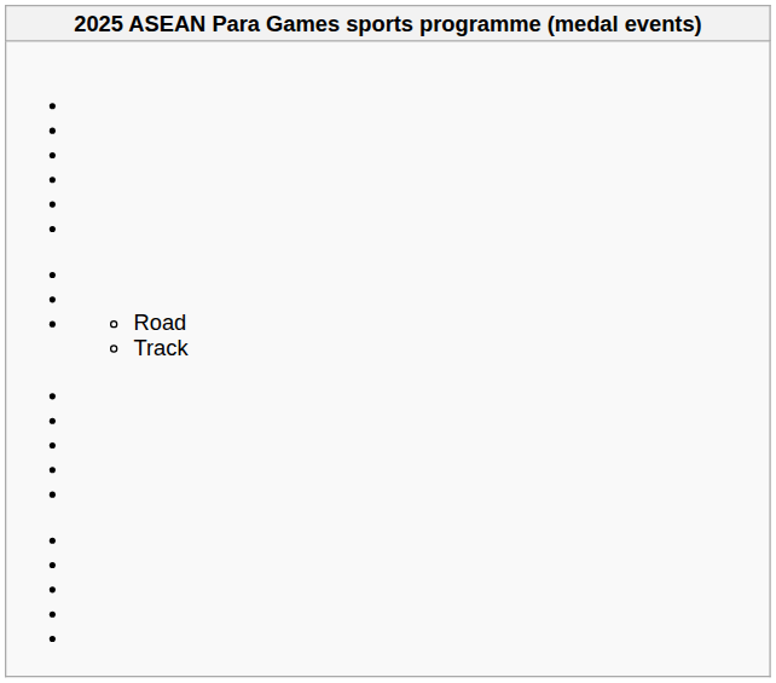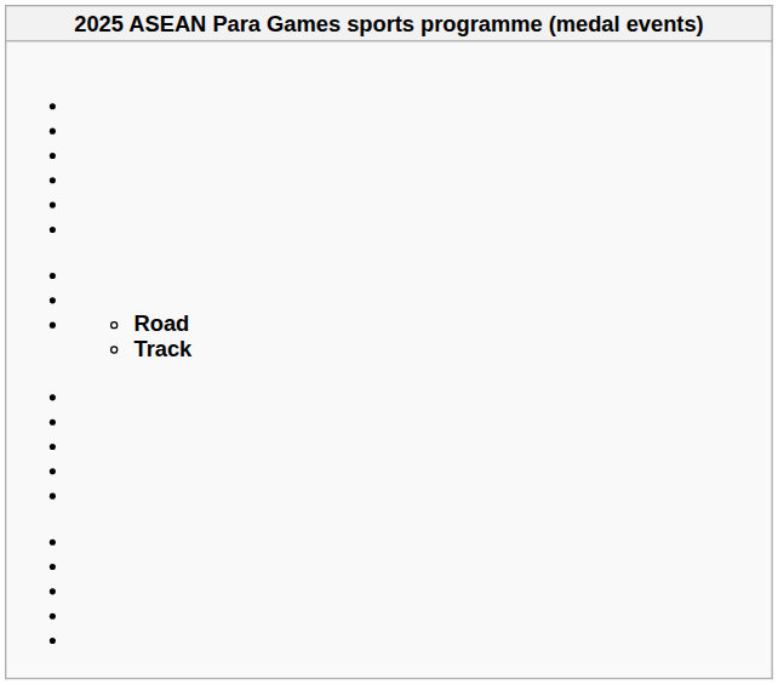row 2 | column 1: normal -> bold
